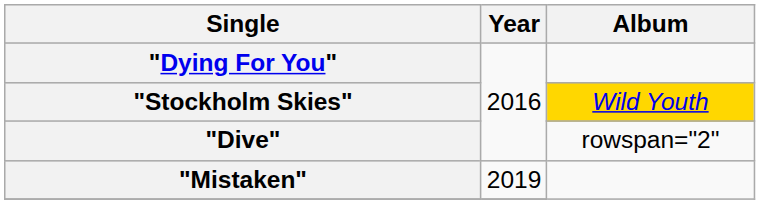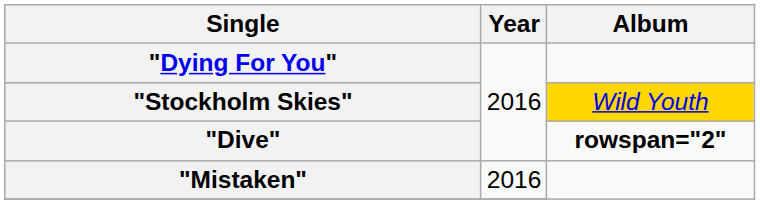"Dive" | Album: normal -> bold
"Mistaken" | Year: 2019 -> 2016
